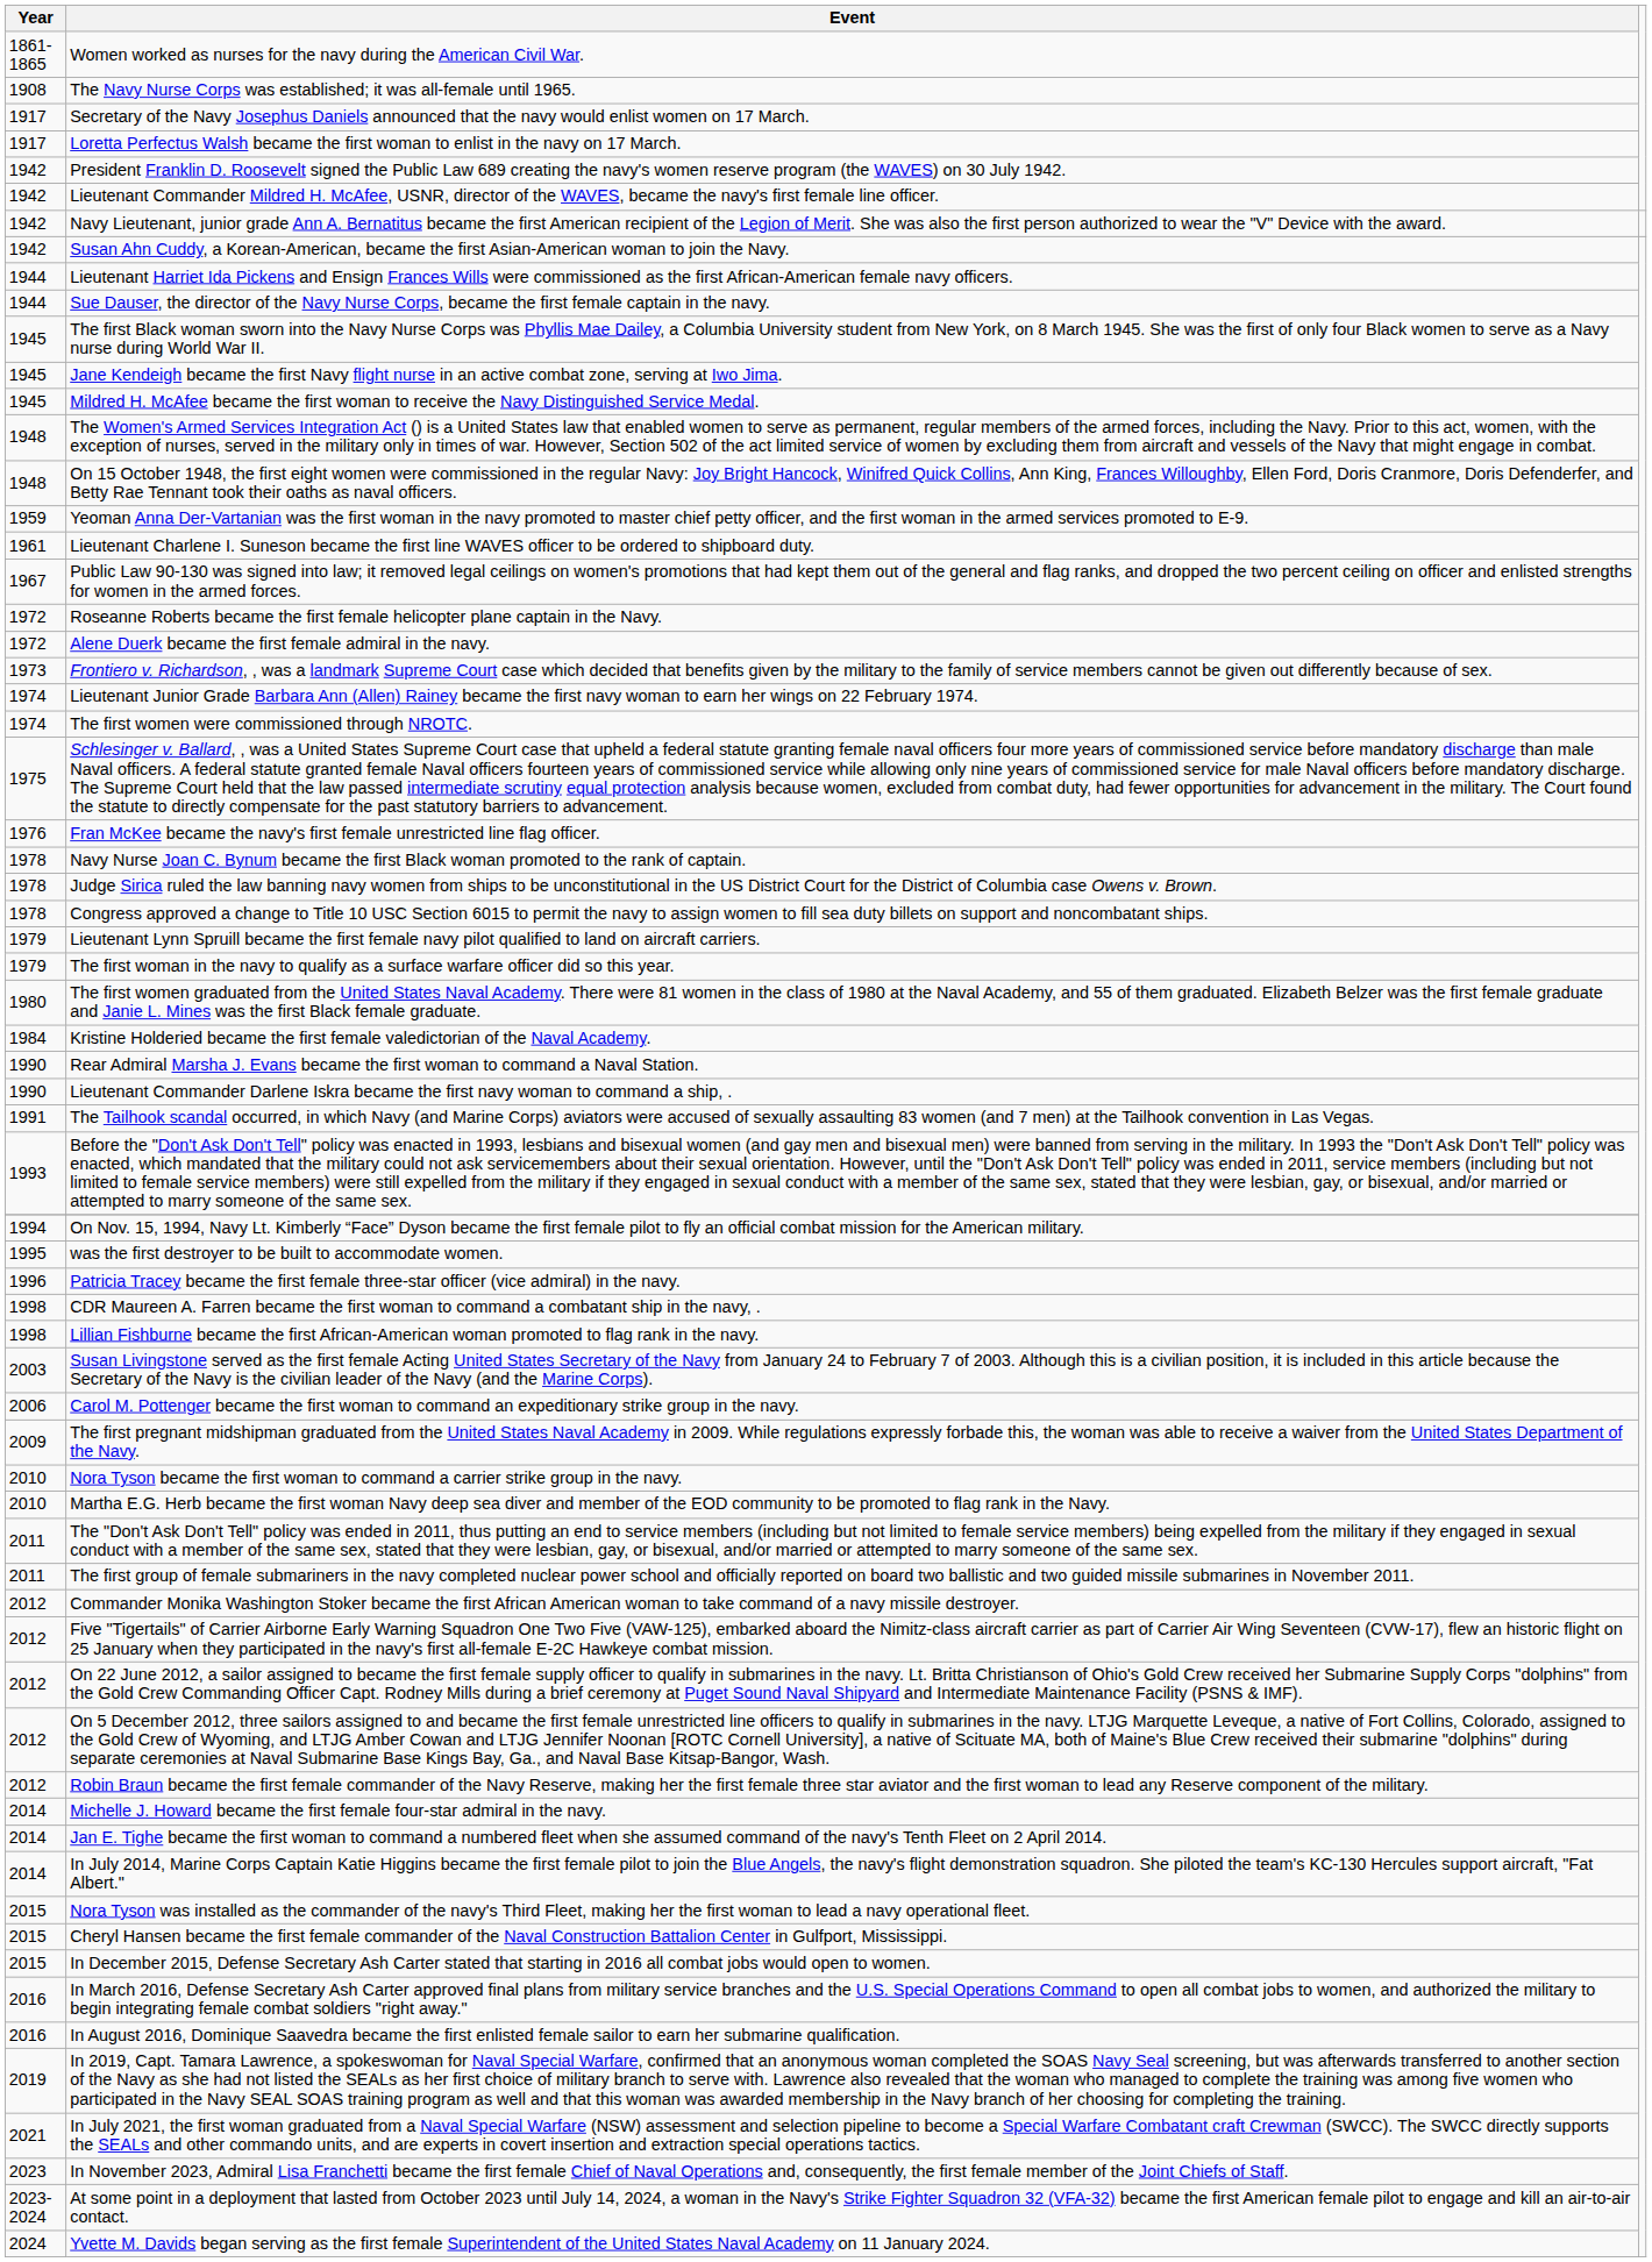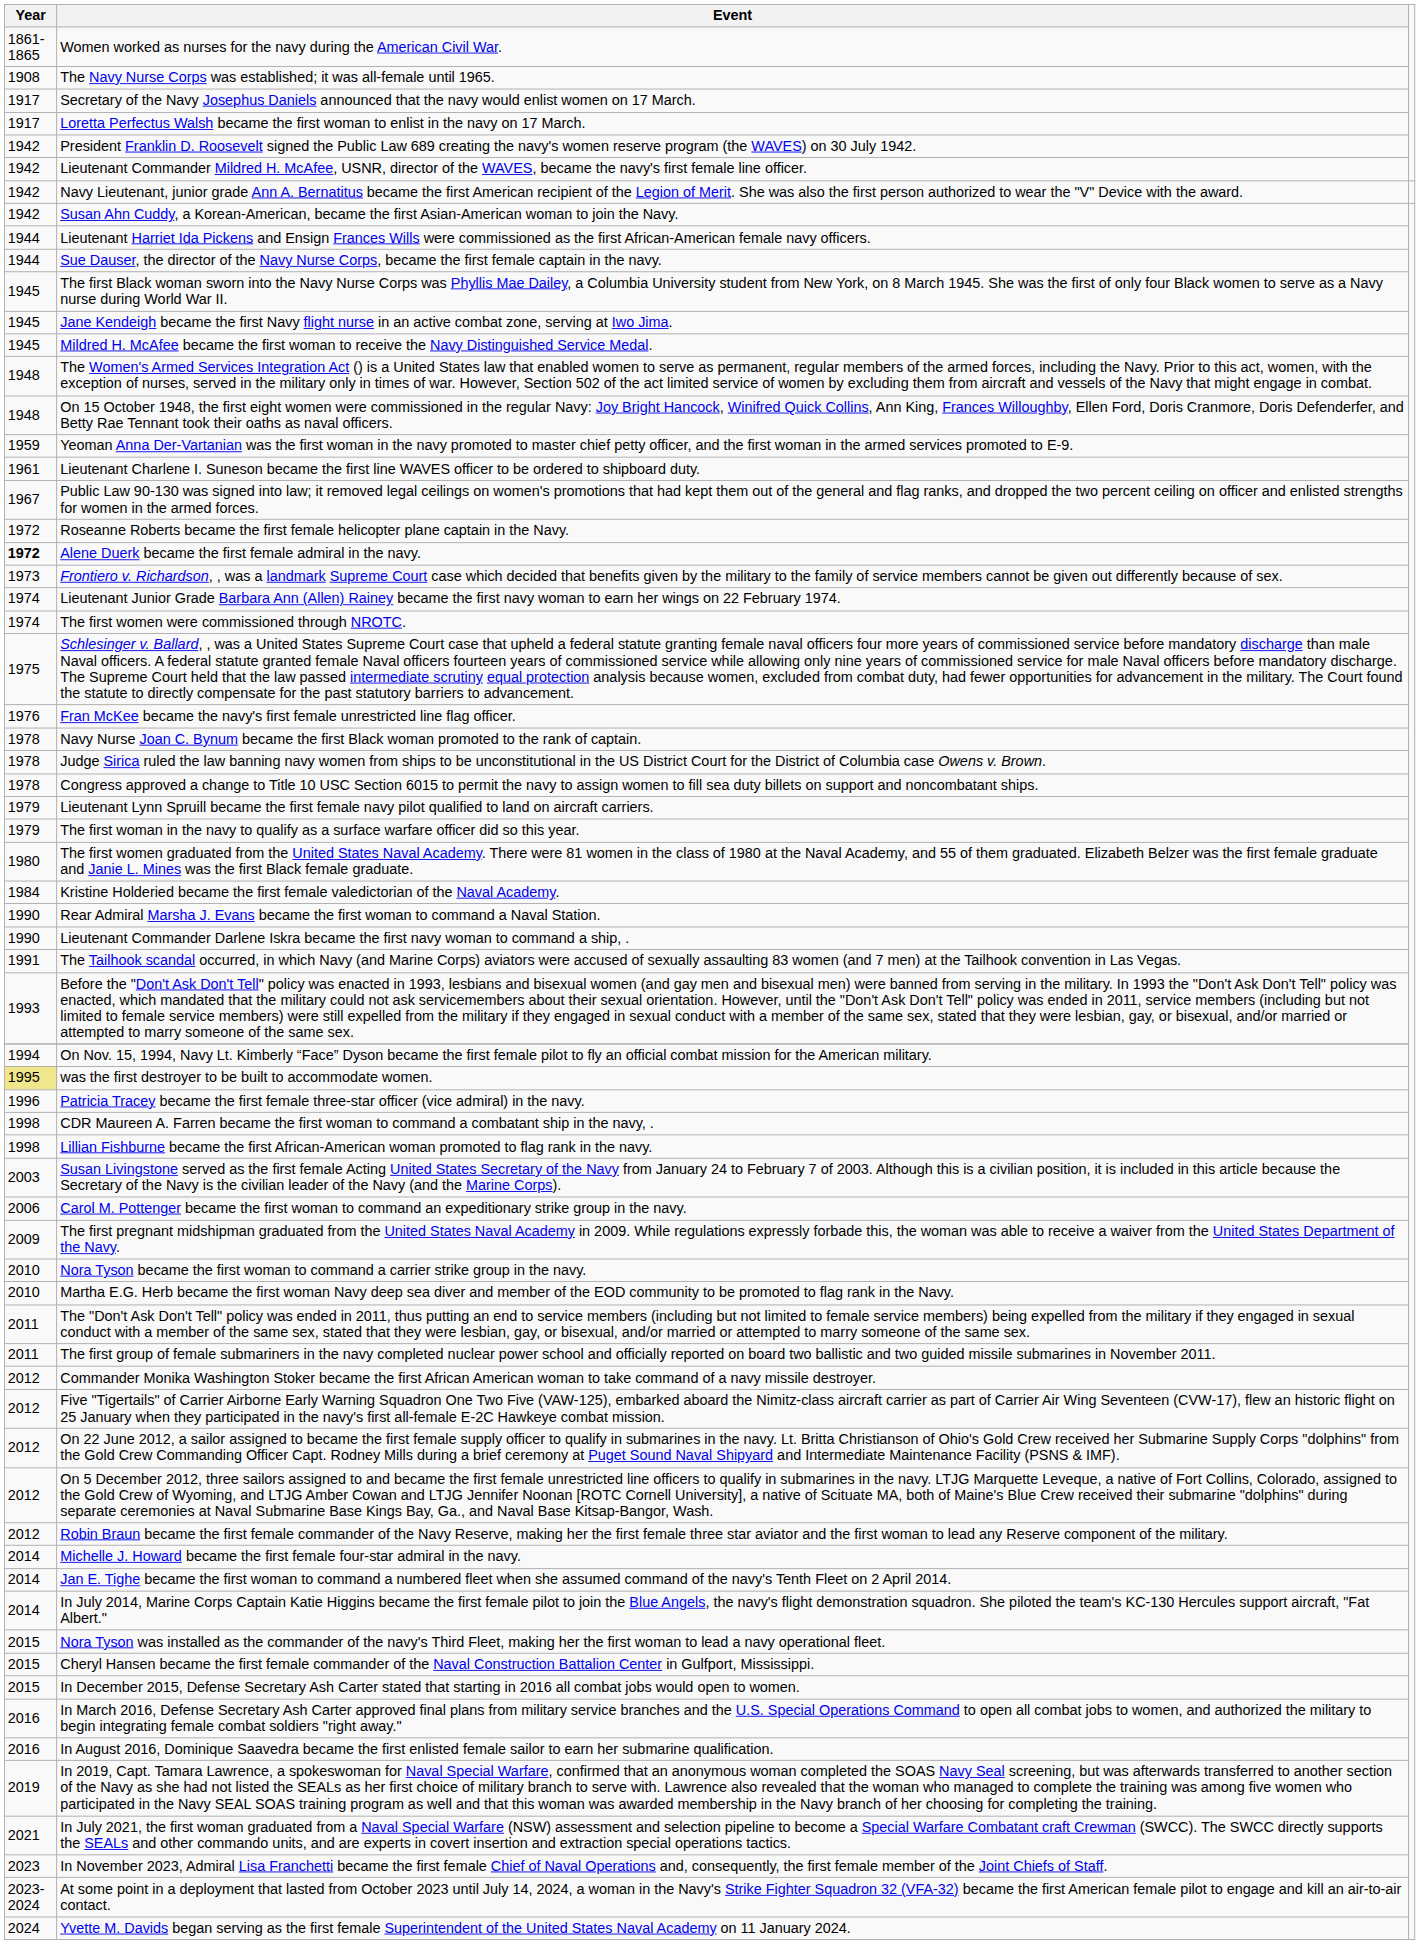Alene Duerk became the first female admiral in the navy. | Year: normal -> bold
was the first destroyer to be built to accommodate women. | Year: no background -> khaki background
